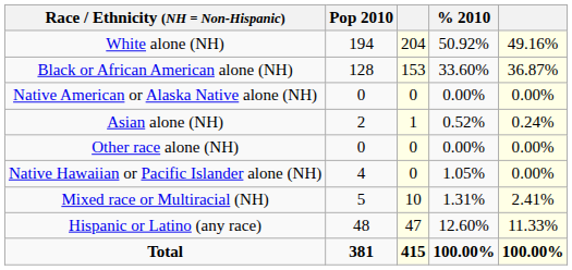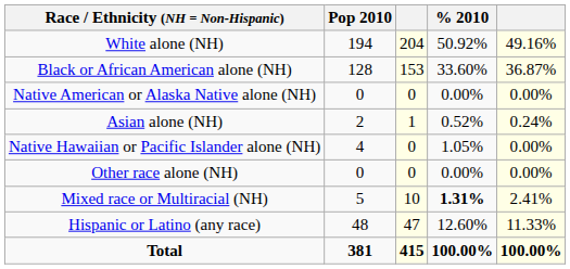rows swapped: Native Hawaiian or Pacific Islander alone (NH) <-> Other race alone (NH)
Mixed race or Multiracial (NH) | % 2010: normal -> bold
